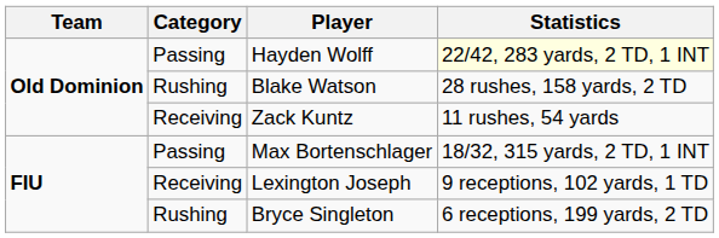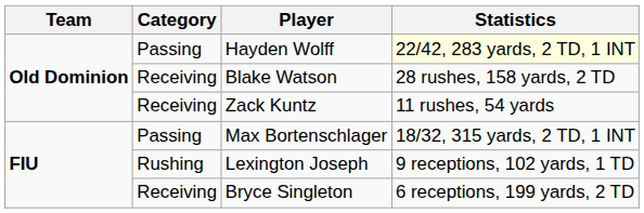Blake Watson | Category: Rushing -> Receiving
Lexington Joseph | Category: Receiving -> Rushing
Bryce Singleton | Category: Rushing -> Receiving
